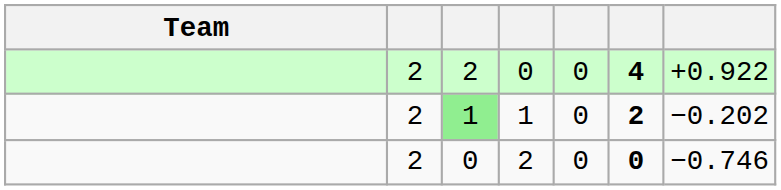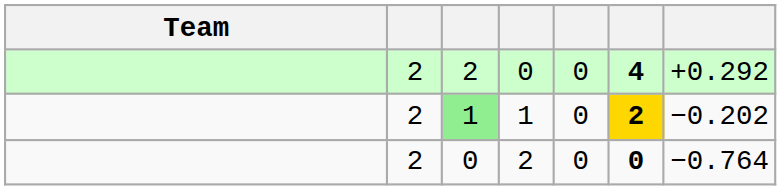row 2 | column 7: +0.922 -> +0.292
row 3 | column 6: no background -> gold background
row 4 | column 7: −0.746 -> −0.764
